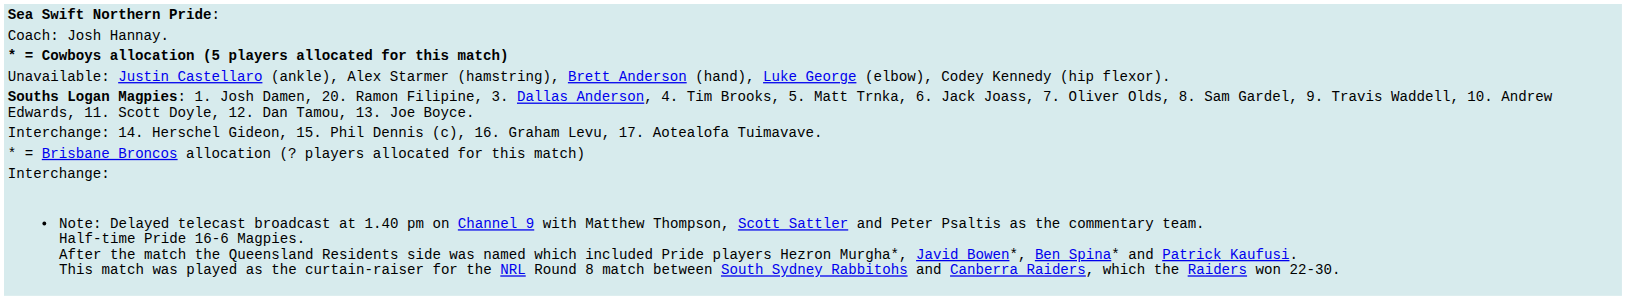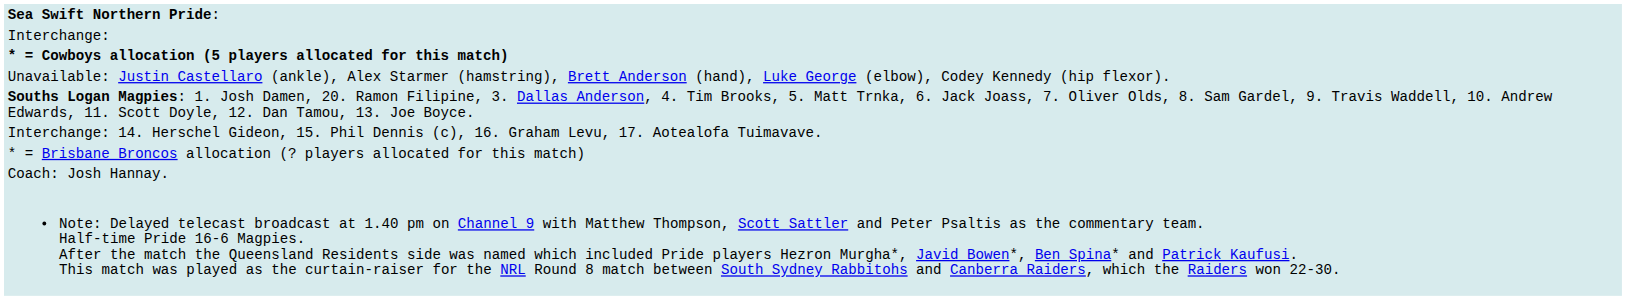row 2 | column 1: Coach: Josh Hannay. -> Interchange:
row 8 | column 1: Interchange: -> Coach: Josh Hannay.
